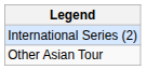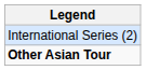row 3 | column 1: normal -> bold
